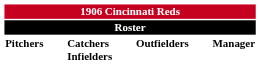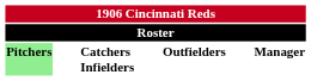Pitchers | column 1: no background -> lightgreen background
